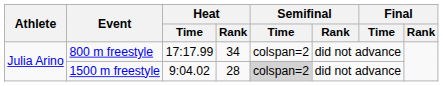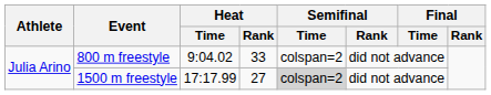800 m freestyle | Heat / Time: 17:17.99 -> 9:04.02
800 m freestyle | Heat / Rank: 34 -> 33
1500 m freestyle | Heat / Time: 9:04.02 -> 17:17.99
1500 m freestyle | Heat / Rank: 28 -> 27
